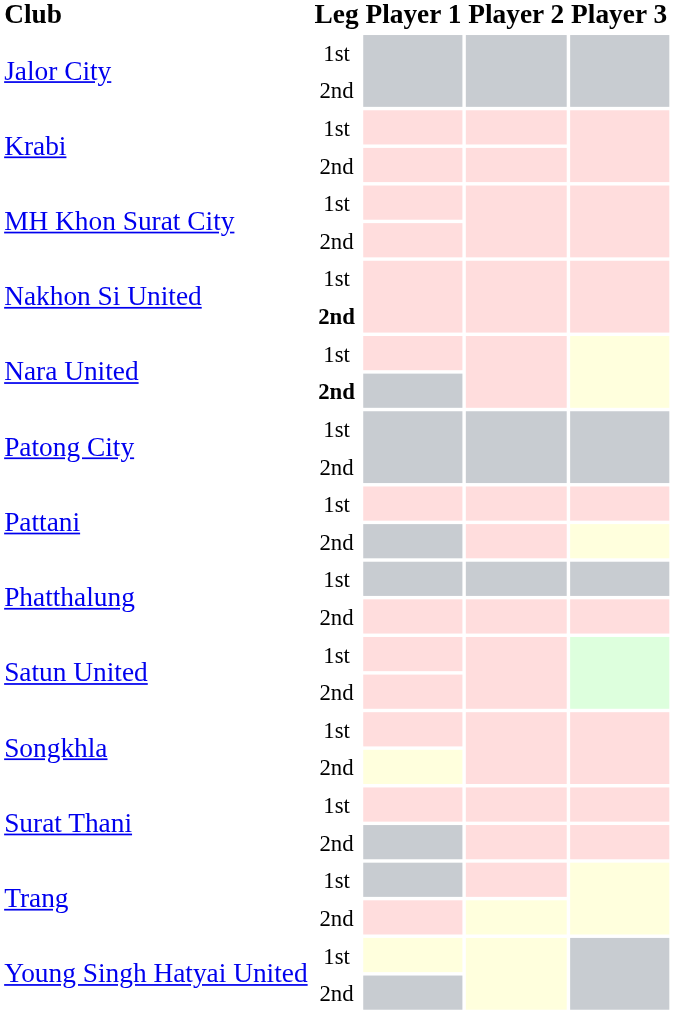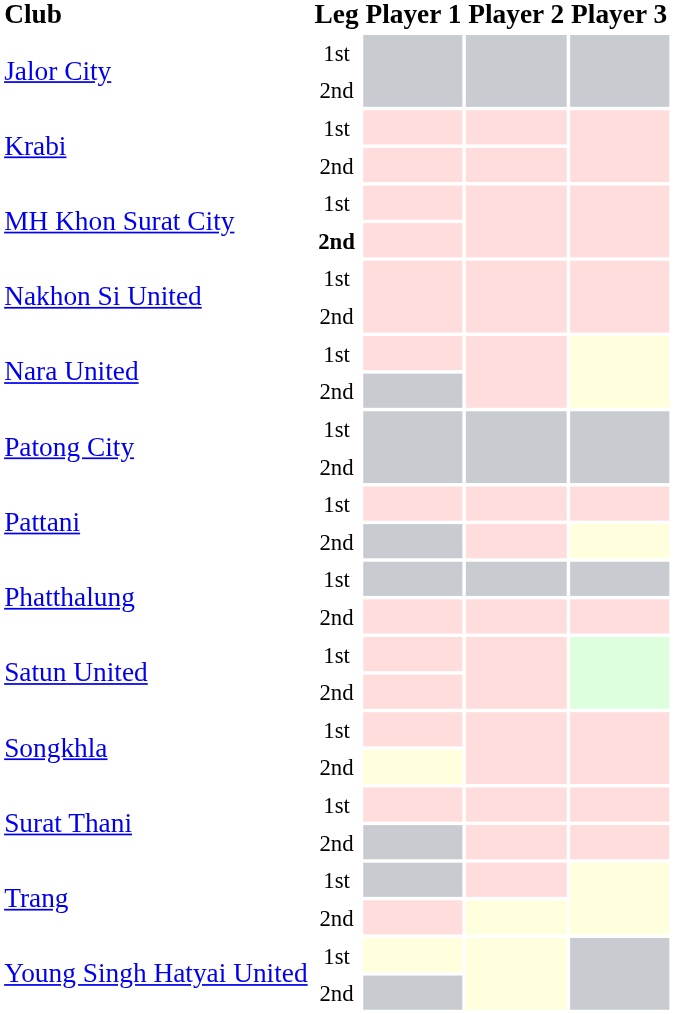MH Khon Surat City / 2nd | Leg: normal -> bold
Nakhon Si United / 2nd | Leg: bold -> normal
Nara United / 2nd | Leg: bold -> normal
